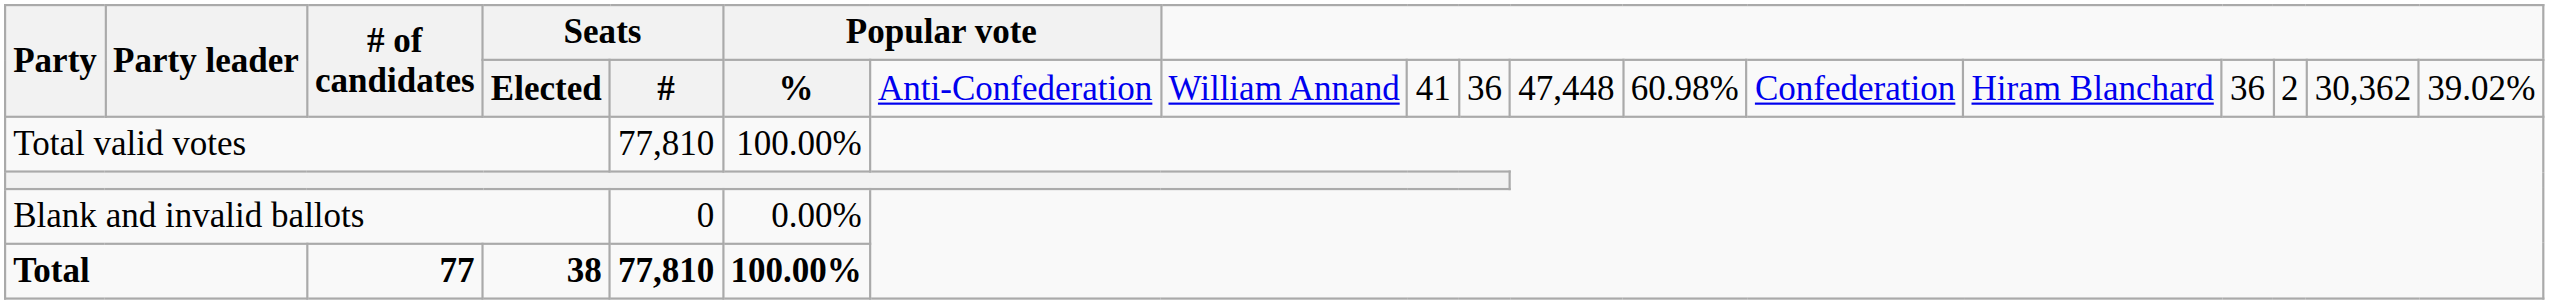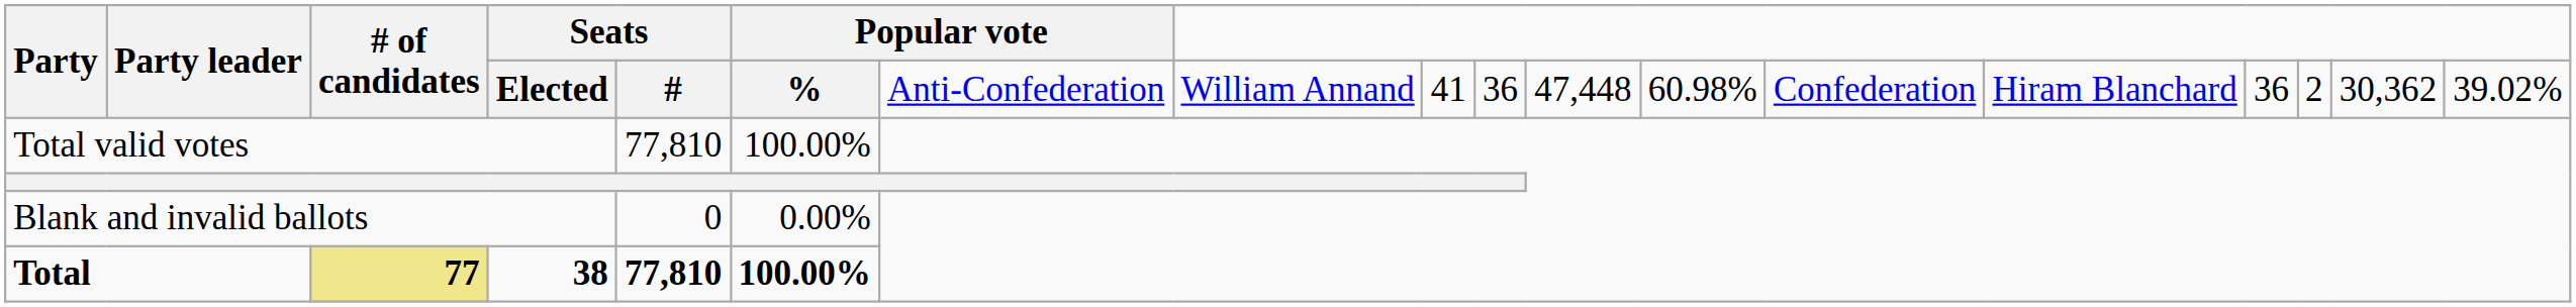Total | # of candidates: no background -> khaki background
